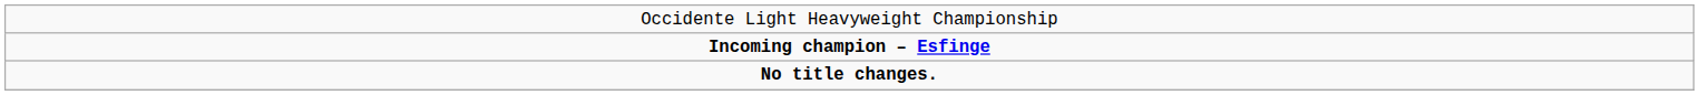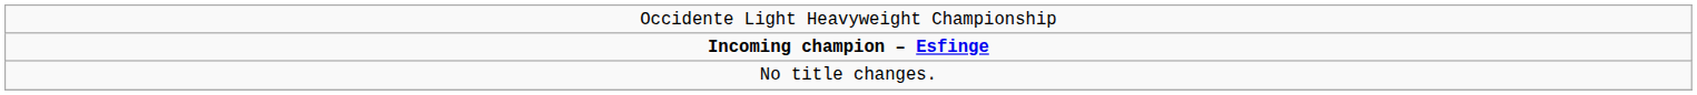No title changes. | column 1: bold -> normal
